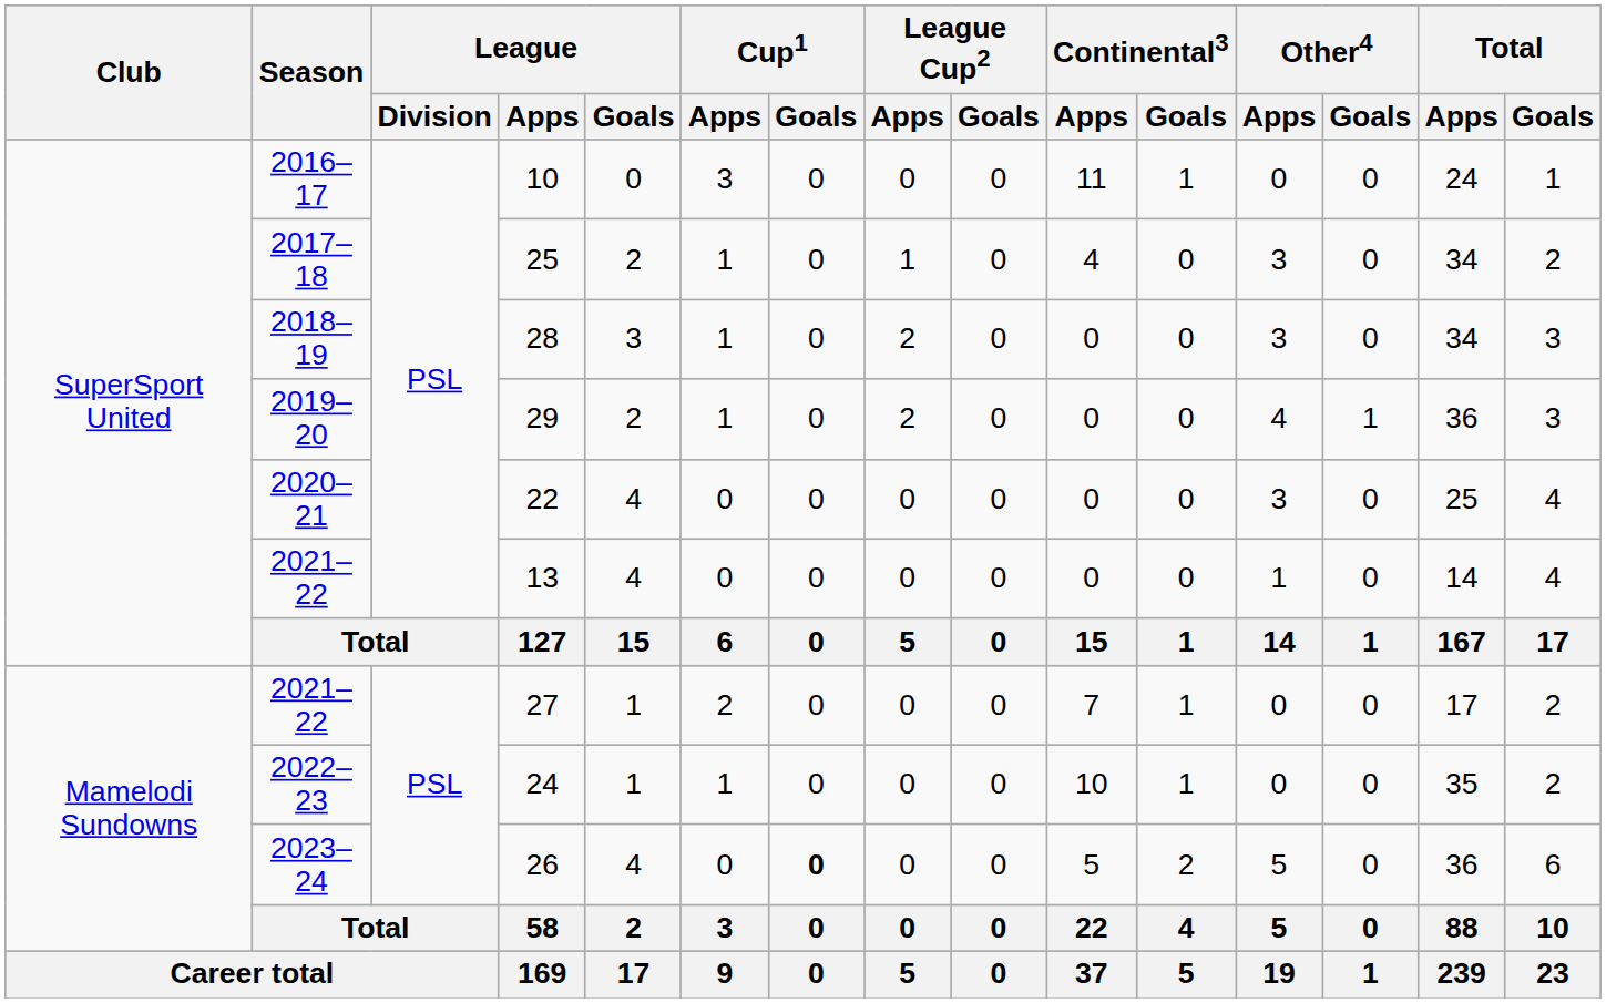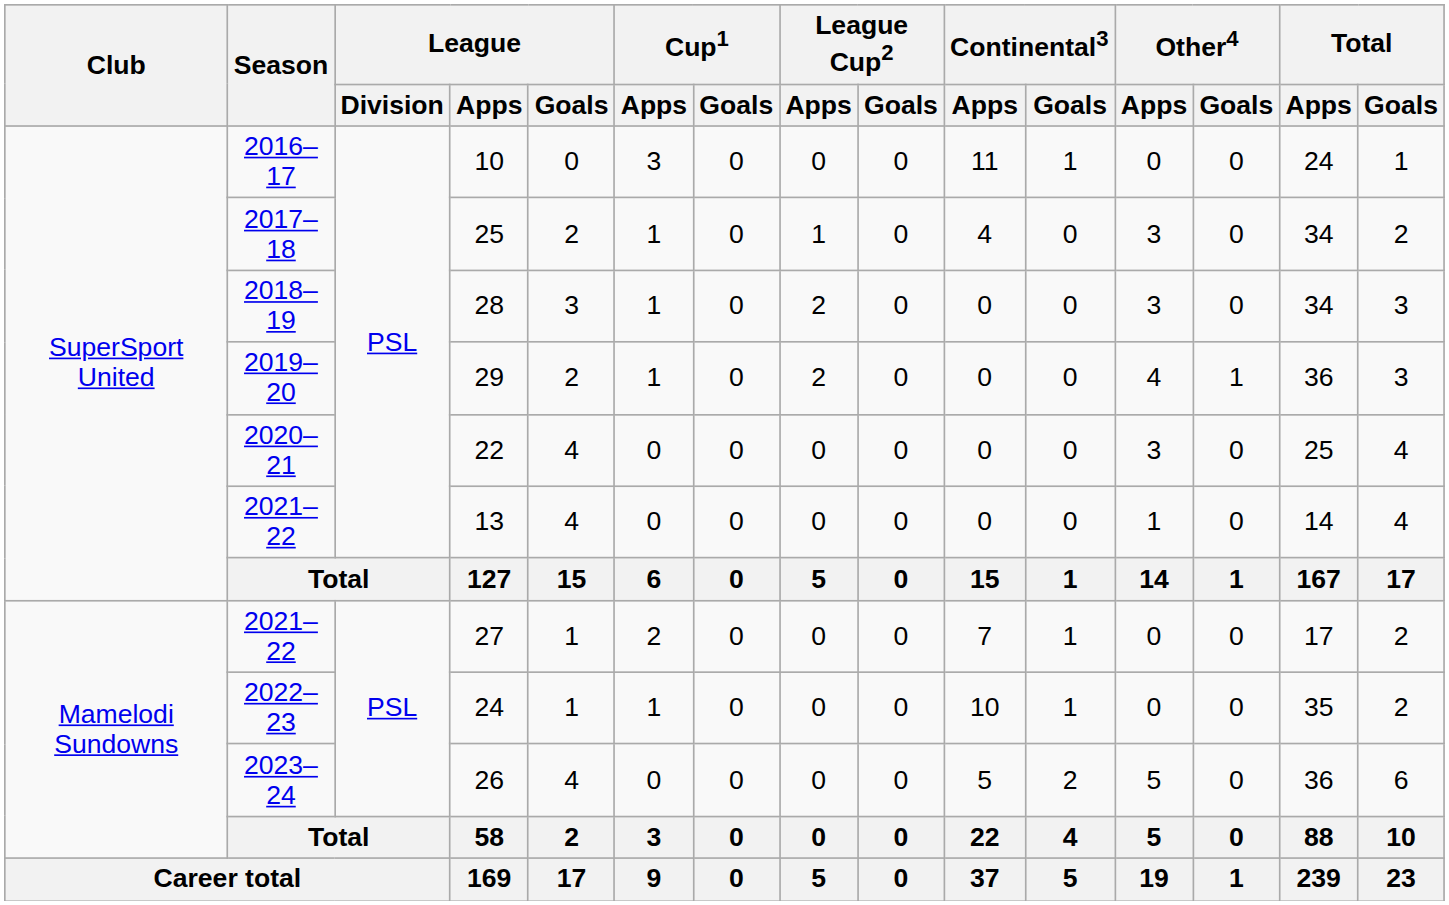26 | Cup1 / Goals: bold -> normal
